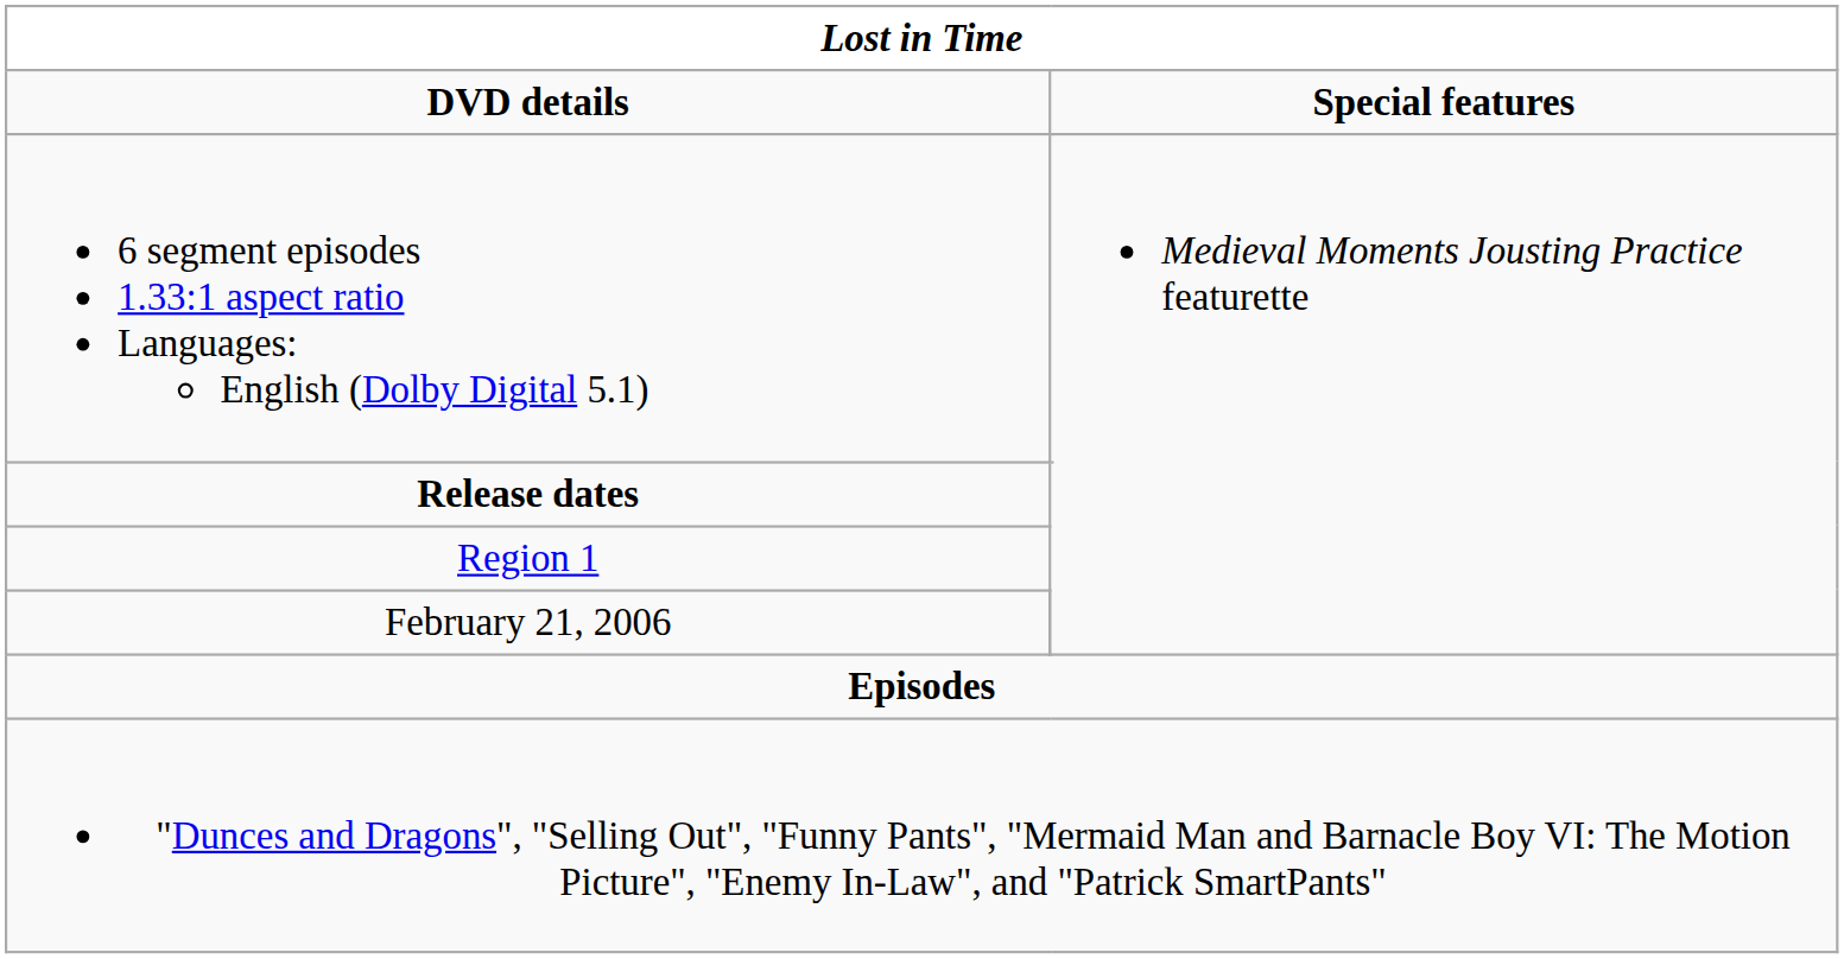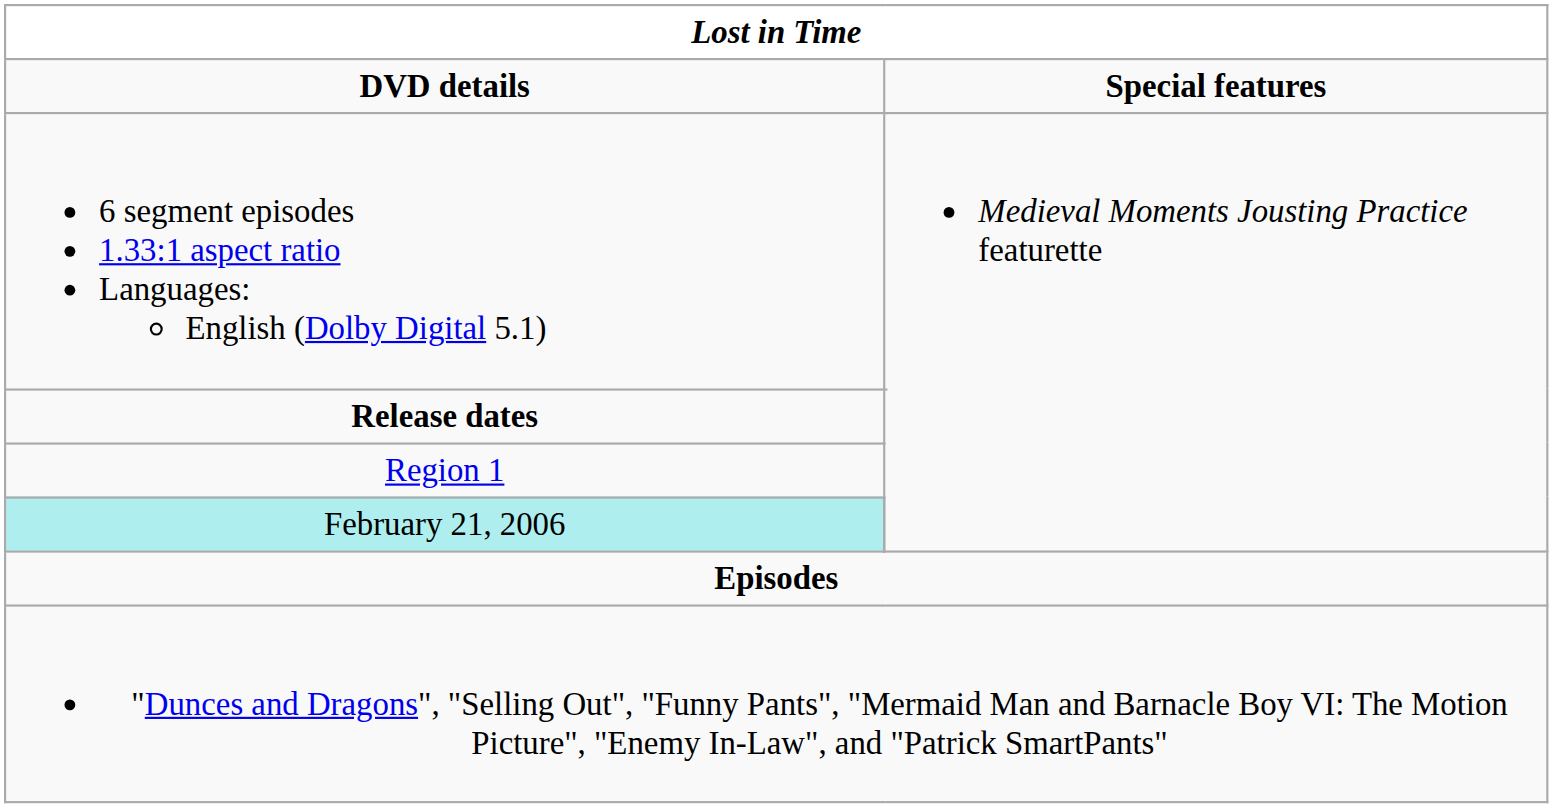February 21, 2006 | column 1: no background -> paleturquoise background
